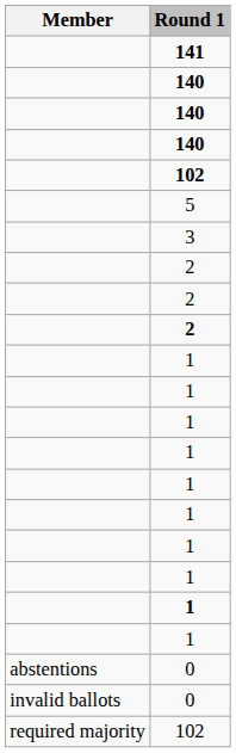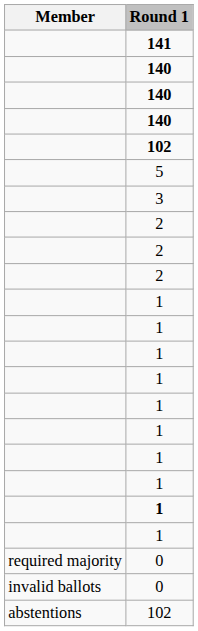row 11 | Round 1: bold -> normal
row 22 | Member: abstentions -> required majority
row 24 | Member: required majority -> abstentions
